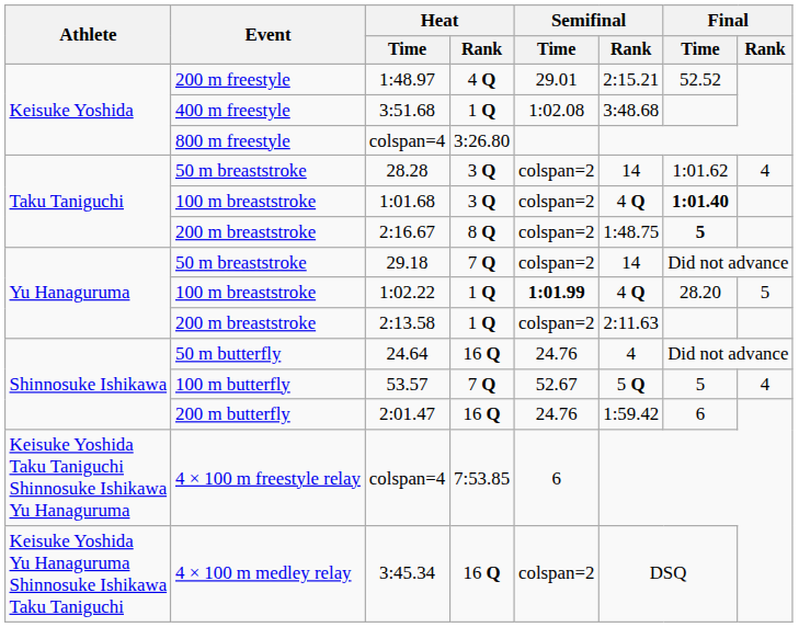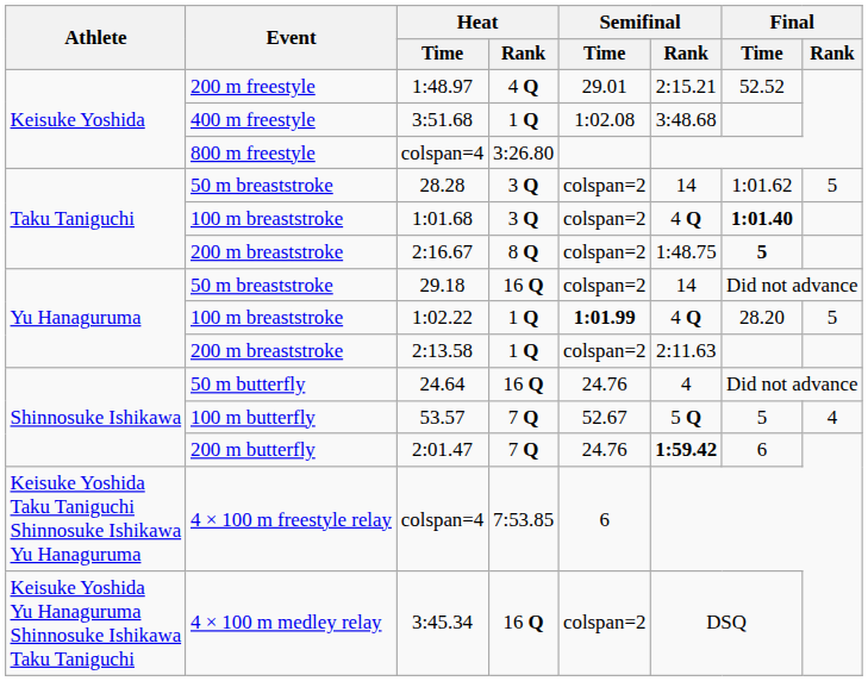28.28 | Final / Rank: 4 -> 5
29.18 | Heat / Rank: 7 Q -> 16 Q
2:01.47 | Heat / Rank: 16 Q -> 7 Q
2:01.47 | Semifinal / Rank: normal -> bold
